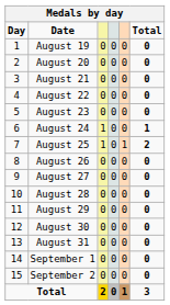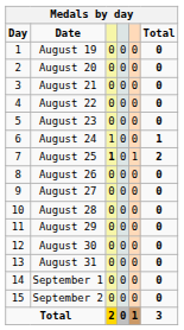August 25 | column 3: normal -> bold
